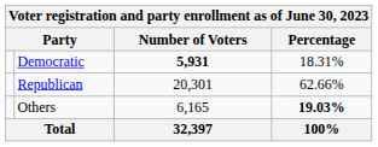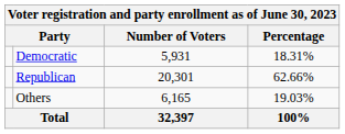Democratic | Number of Voters: bold -> normal
Others | Percentage: bold -> normal
